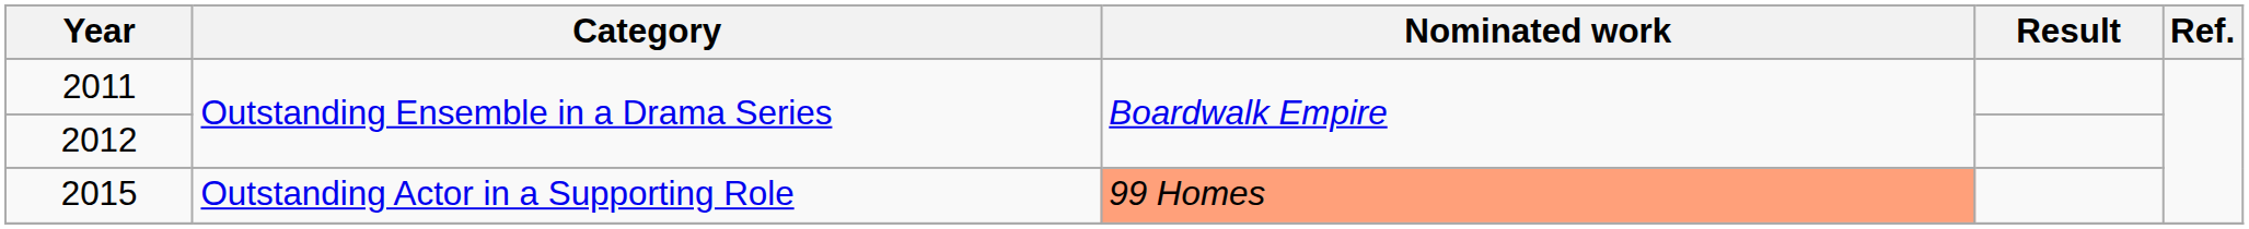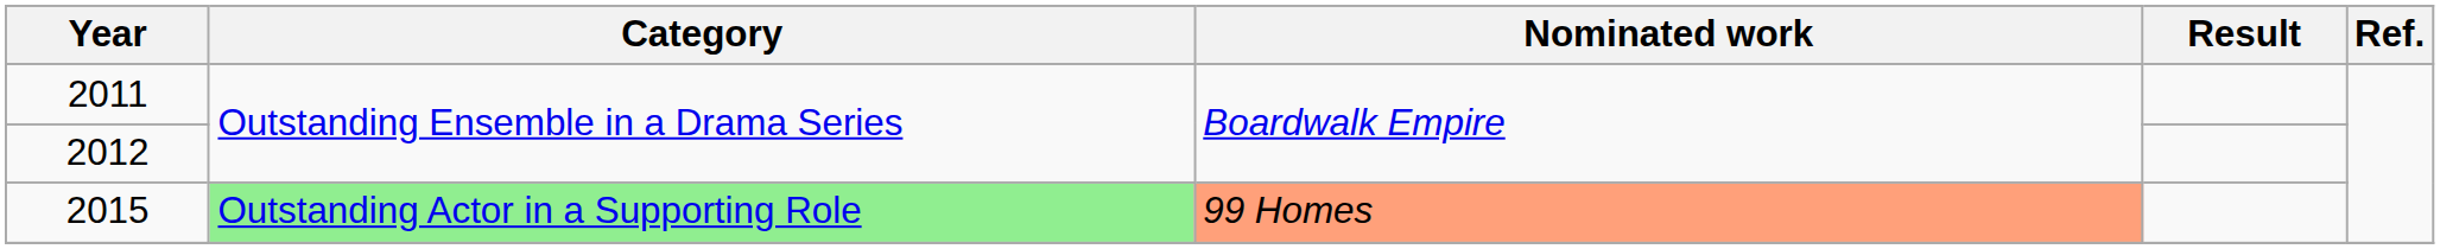2015 | Category: no background -> lightgreen background
